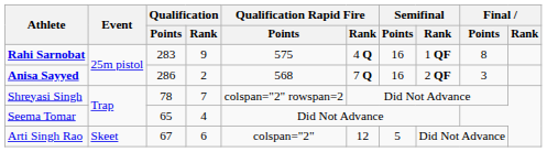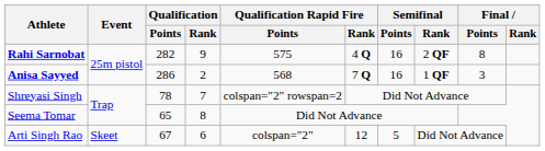Rahi Sarnobat | Qualification / Points: 283 -> 282
Rahi Sarnobat | Semifinal / Rank: 1 QF -> 2 QF
Anisa Sayyed | Semifinal / Rank: 2 QF -> 1 QF
Seema Tomar | Qualification / Rank: 4 -> 8
